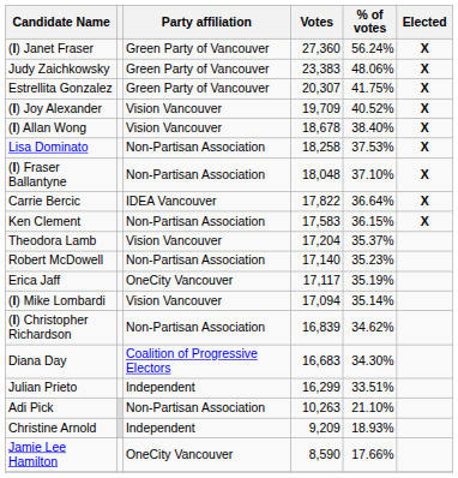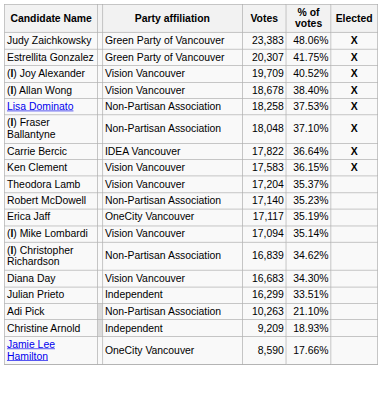- row: (I) Janet Fraser | Green Party of Vancouver | 27,360 | 56.24% | X
Ken Clement | Party affiliation: Non-Partisan Association -> Vision Vancouver
Diana Day | Party affiliation: Coalition of Progressive Electors -> Vision Vancouver
